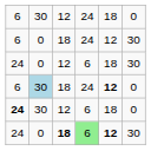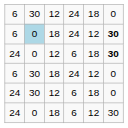row 2 | column 2: no background -> lightblue background
row 2 | column 6: normal -> bold
row 3 | column 6: normal -> bold
row 4 | column 2: lightblue background -> no background
row 4 | column 5: bold -> normal
row 5 | column 1: bold -> normal
row 6 | column 3: bold -> normal
row 6 | column 4: lightgreen background -> no background
row 6 | column 5: bold -> normal
